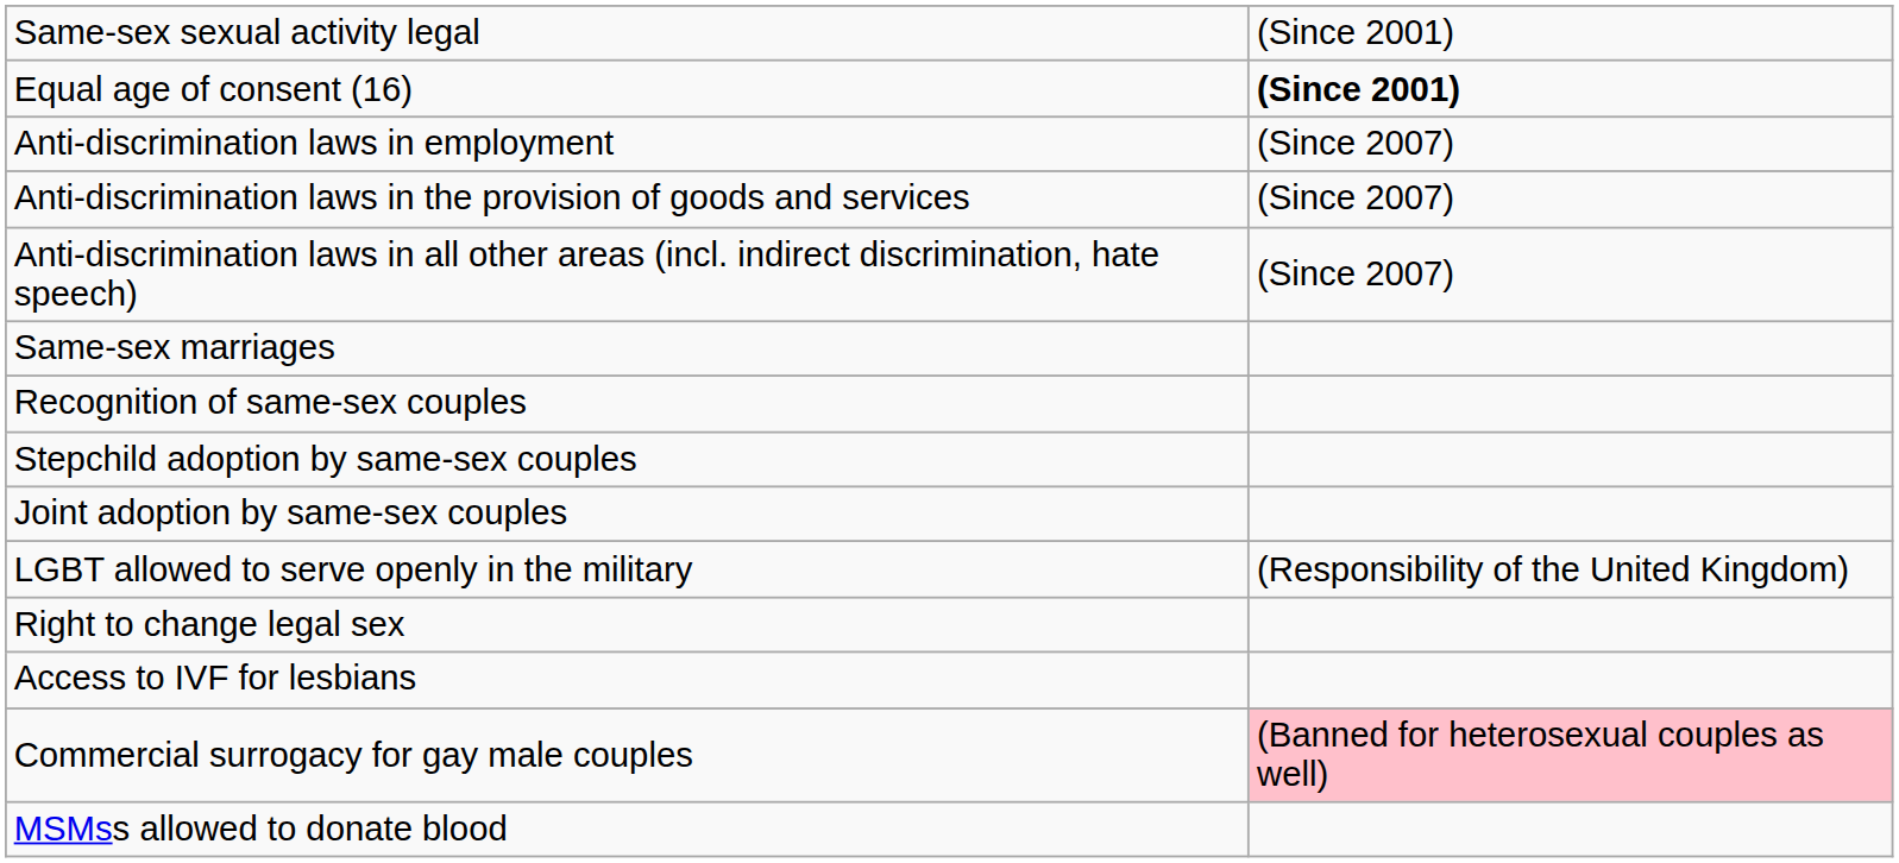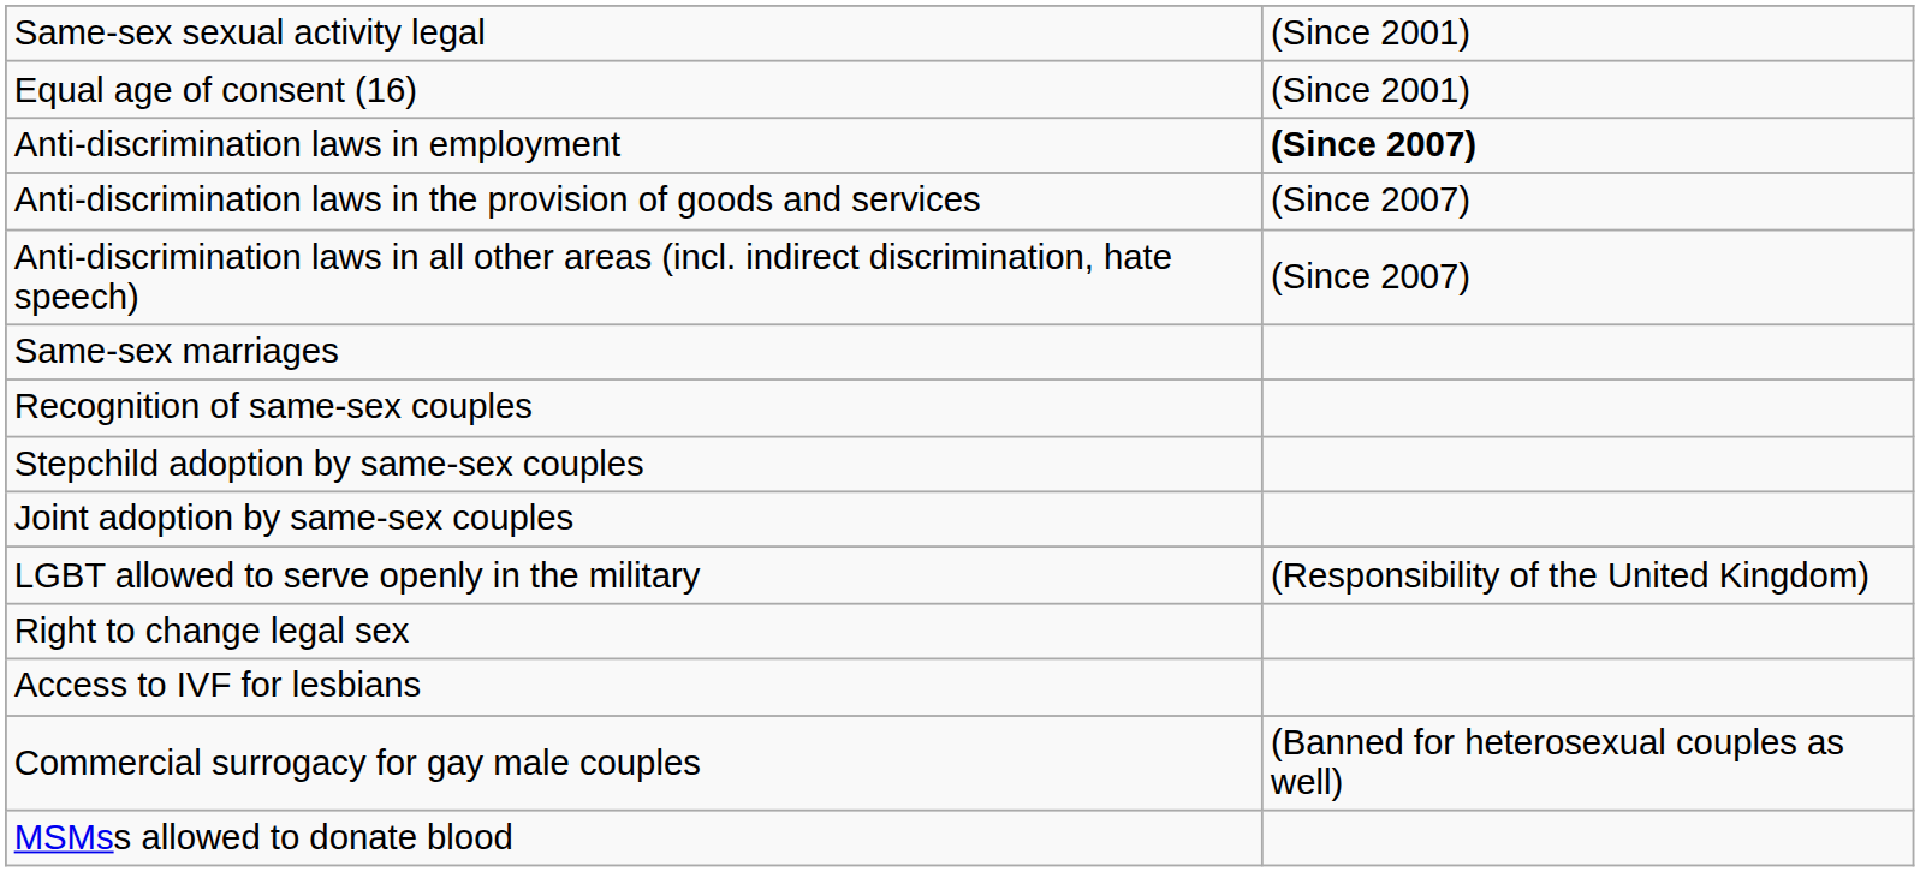Equal age of consent (16) | column 2: bold -> normal
Anti-discrimination laws in employment | column 2: normal -> bold
Commercial surrogacy for gay male couples | column 2: pink background -> no background
